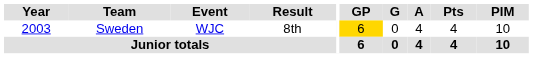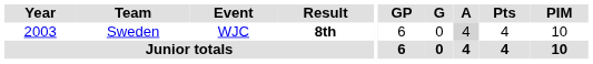Sweden | Result: normal -> bold
Sweden | GP: gold background -> no background
Sweden | A: no background -> lightgrey background
